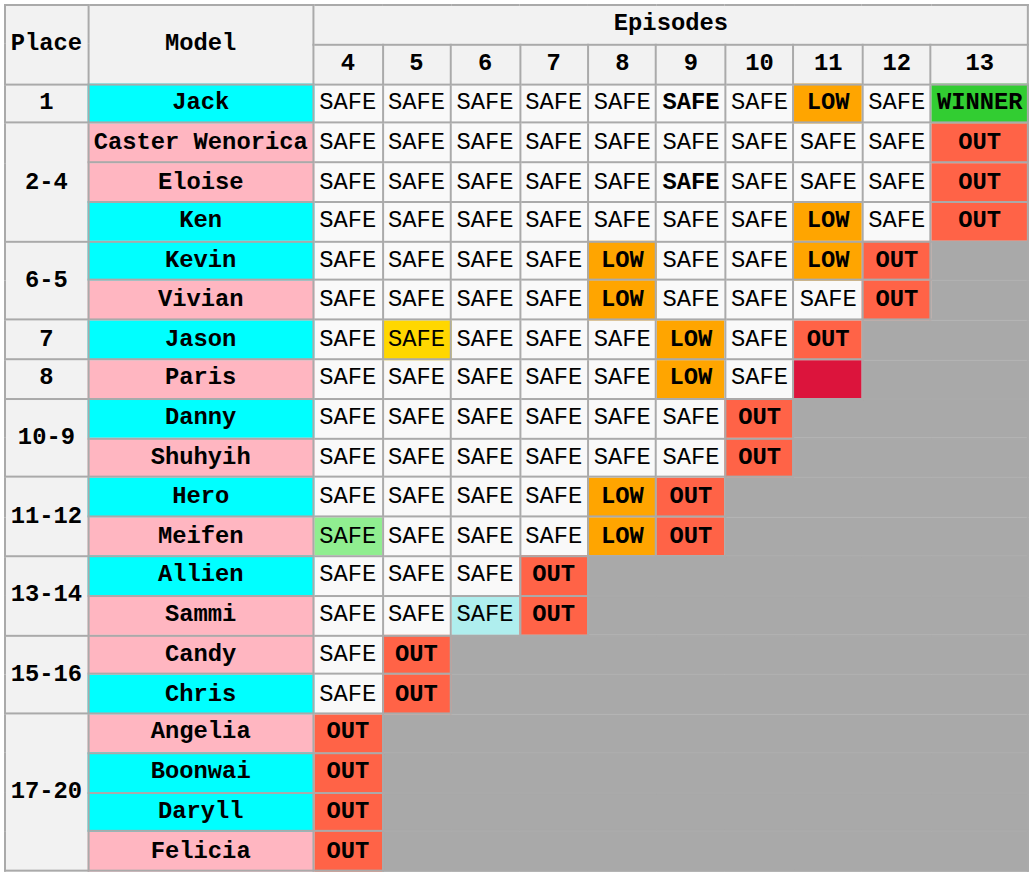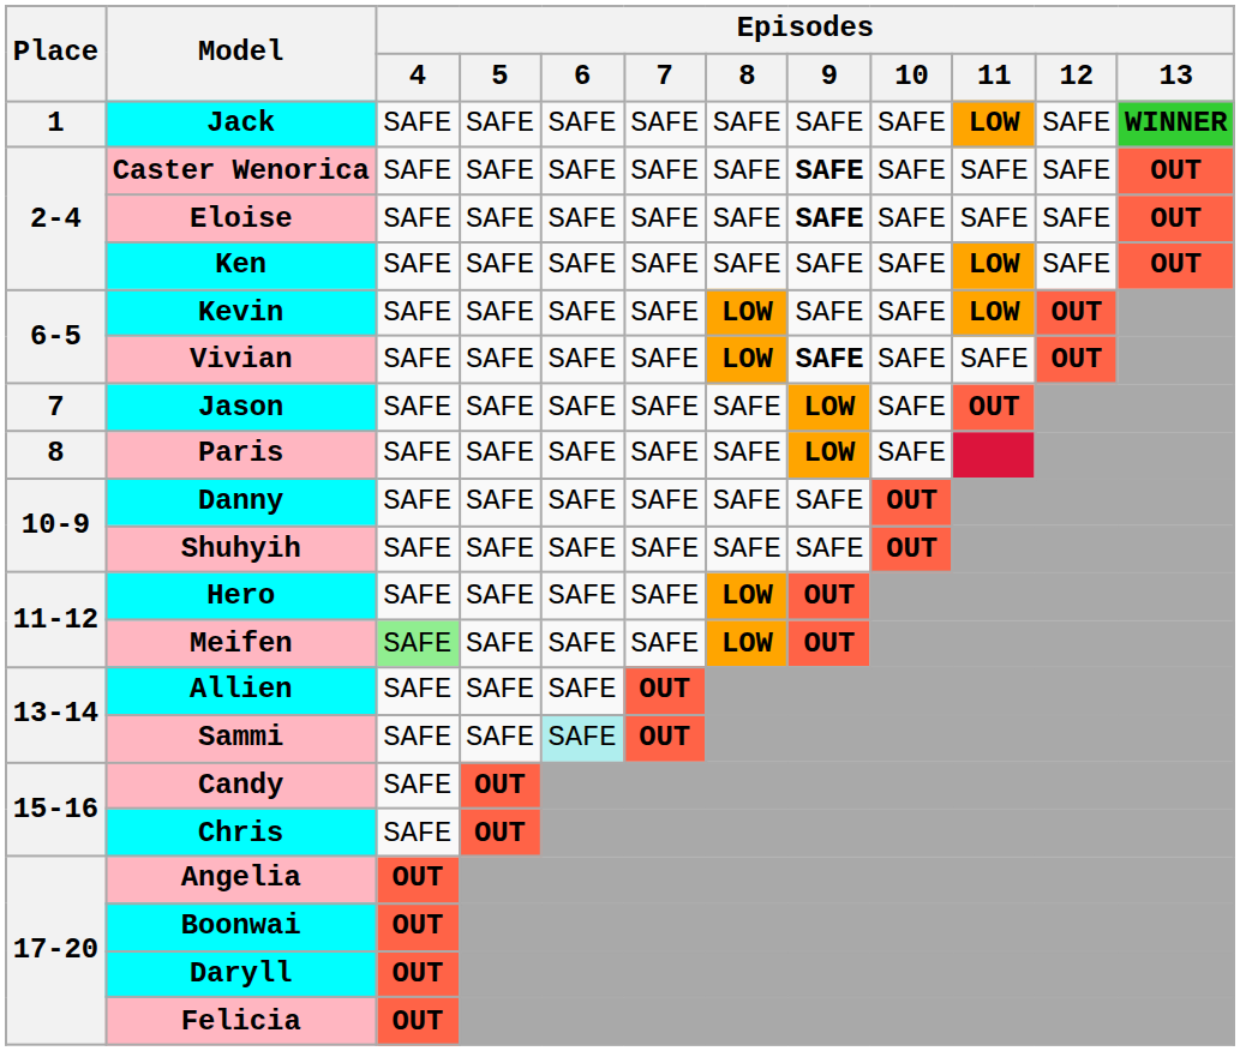Jack | Episodes / 9: bold -> normal
Caster Wenorica | Episodes / 9: normal -> bold
Vivian | Episodes / 9: normal -> bold
Jason | Episodes / 5: gold background -> no background
